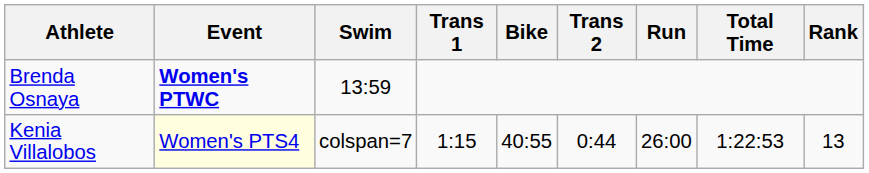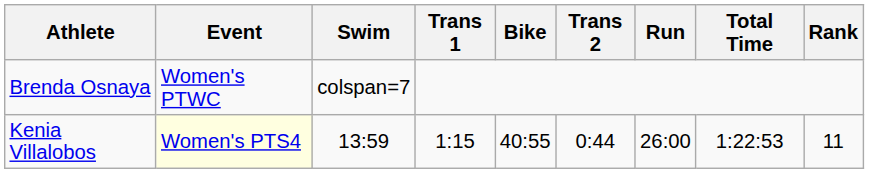Brenda Osnaya | Event: bold -> normal
Brenda Osnaya | Swim: 13:59 -> colspan=7
Kenia Villalobos | Swim: colspan=7 -> 13:59
Kenia Villalobos | Rank: 13 -> 11
